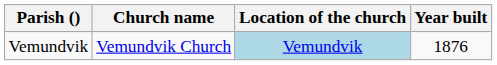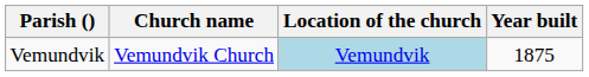row 2 | Year built: 1876 -> 1875
